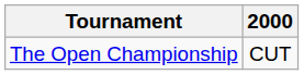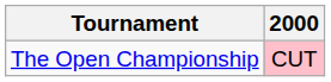The Open Championship | 2000: no background -> pink background
